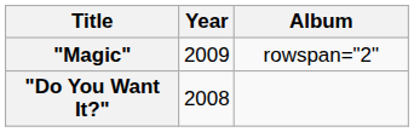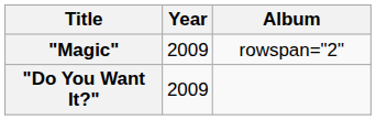"Do You Want It?" | Year: 2008 -> 2009
